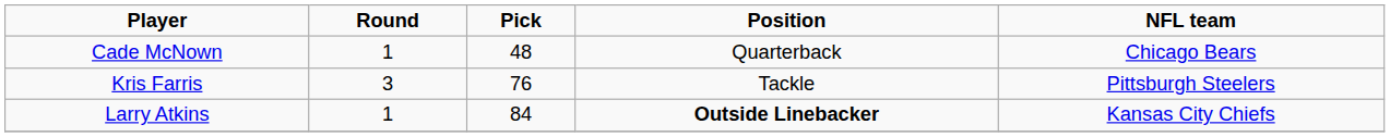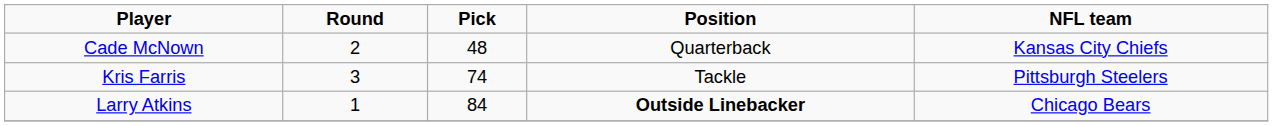Cade McNown | Round: 1 -> 2
Cade McNown | NFL team: Chicago Bears -> Kansas City Chiefs
Kris Farris | Pick: 76 -> 74
Larry Atkins | NFL team: Kansas City Chiefs -> Chicago Bears
